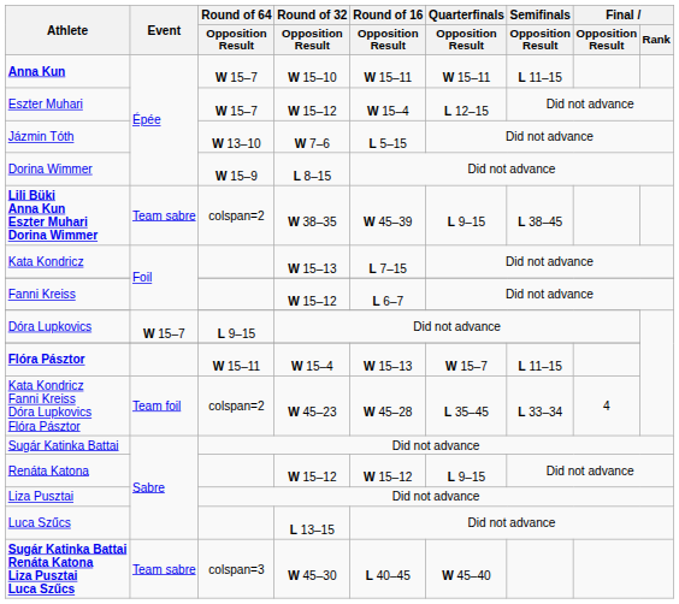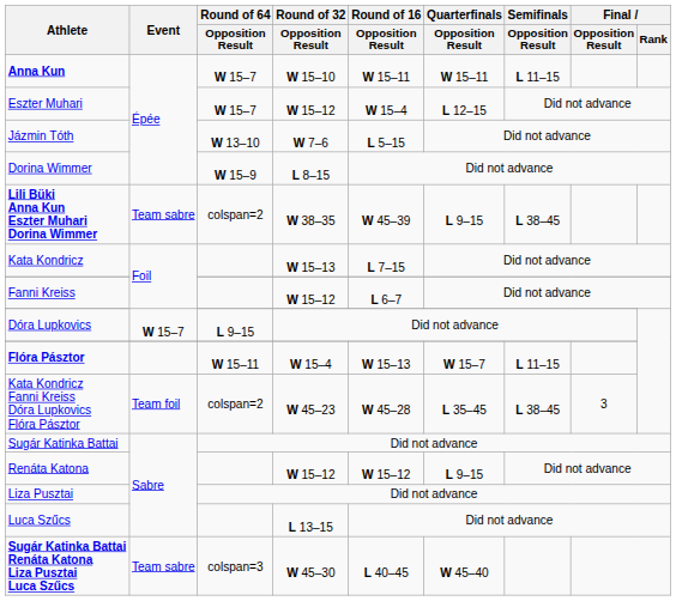Kata Kondricz Fanni Kreiss Dóra Lupkovics Flóra Pásztor | Semifinals / Opposition Result: L 33–34 -> L 38–45
Kata Kondricz Fanni Kreiss Dóra Lupkovics Flóra Pásztor | Final / Opposition Result: 4 -> 3
